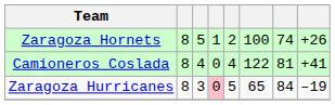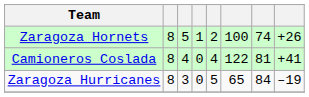Zaragoza Hurricanes | column 4: pink background -> no background
